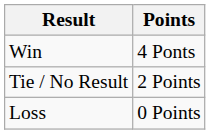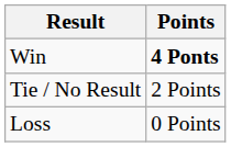Win | Points: normal -> bold
